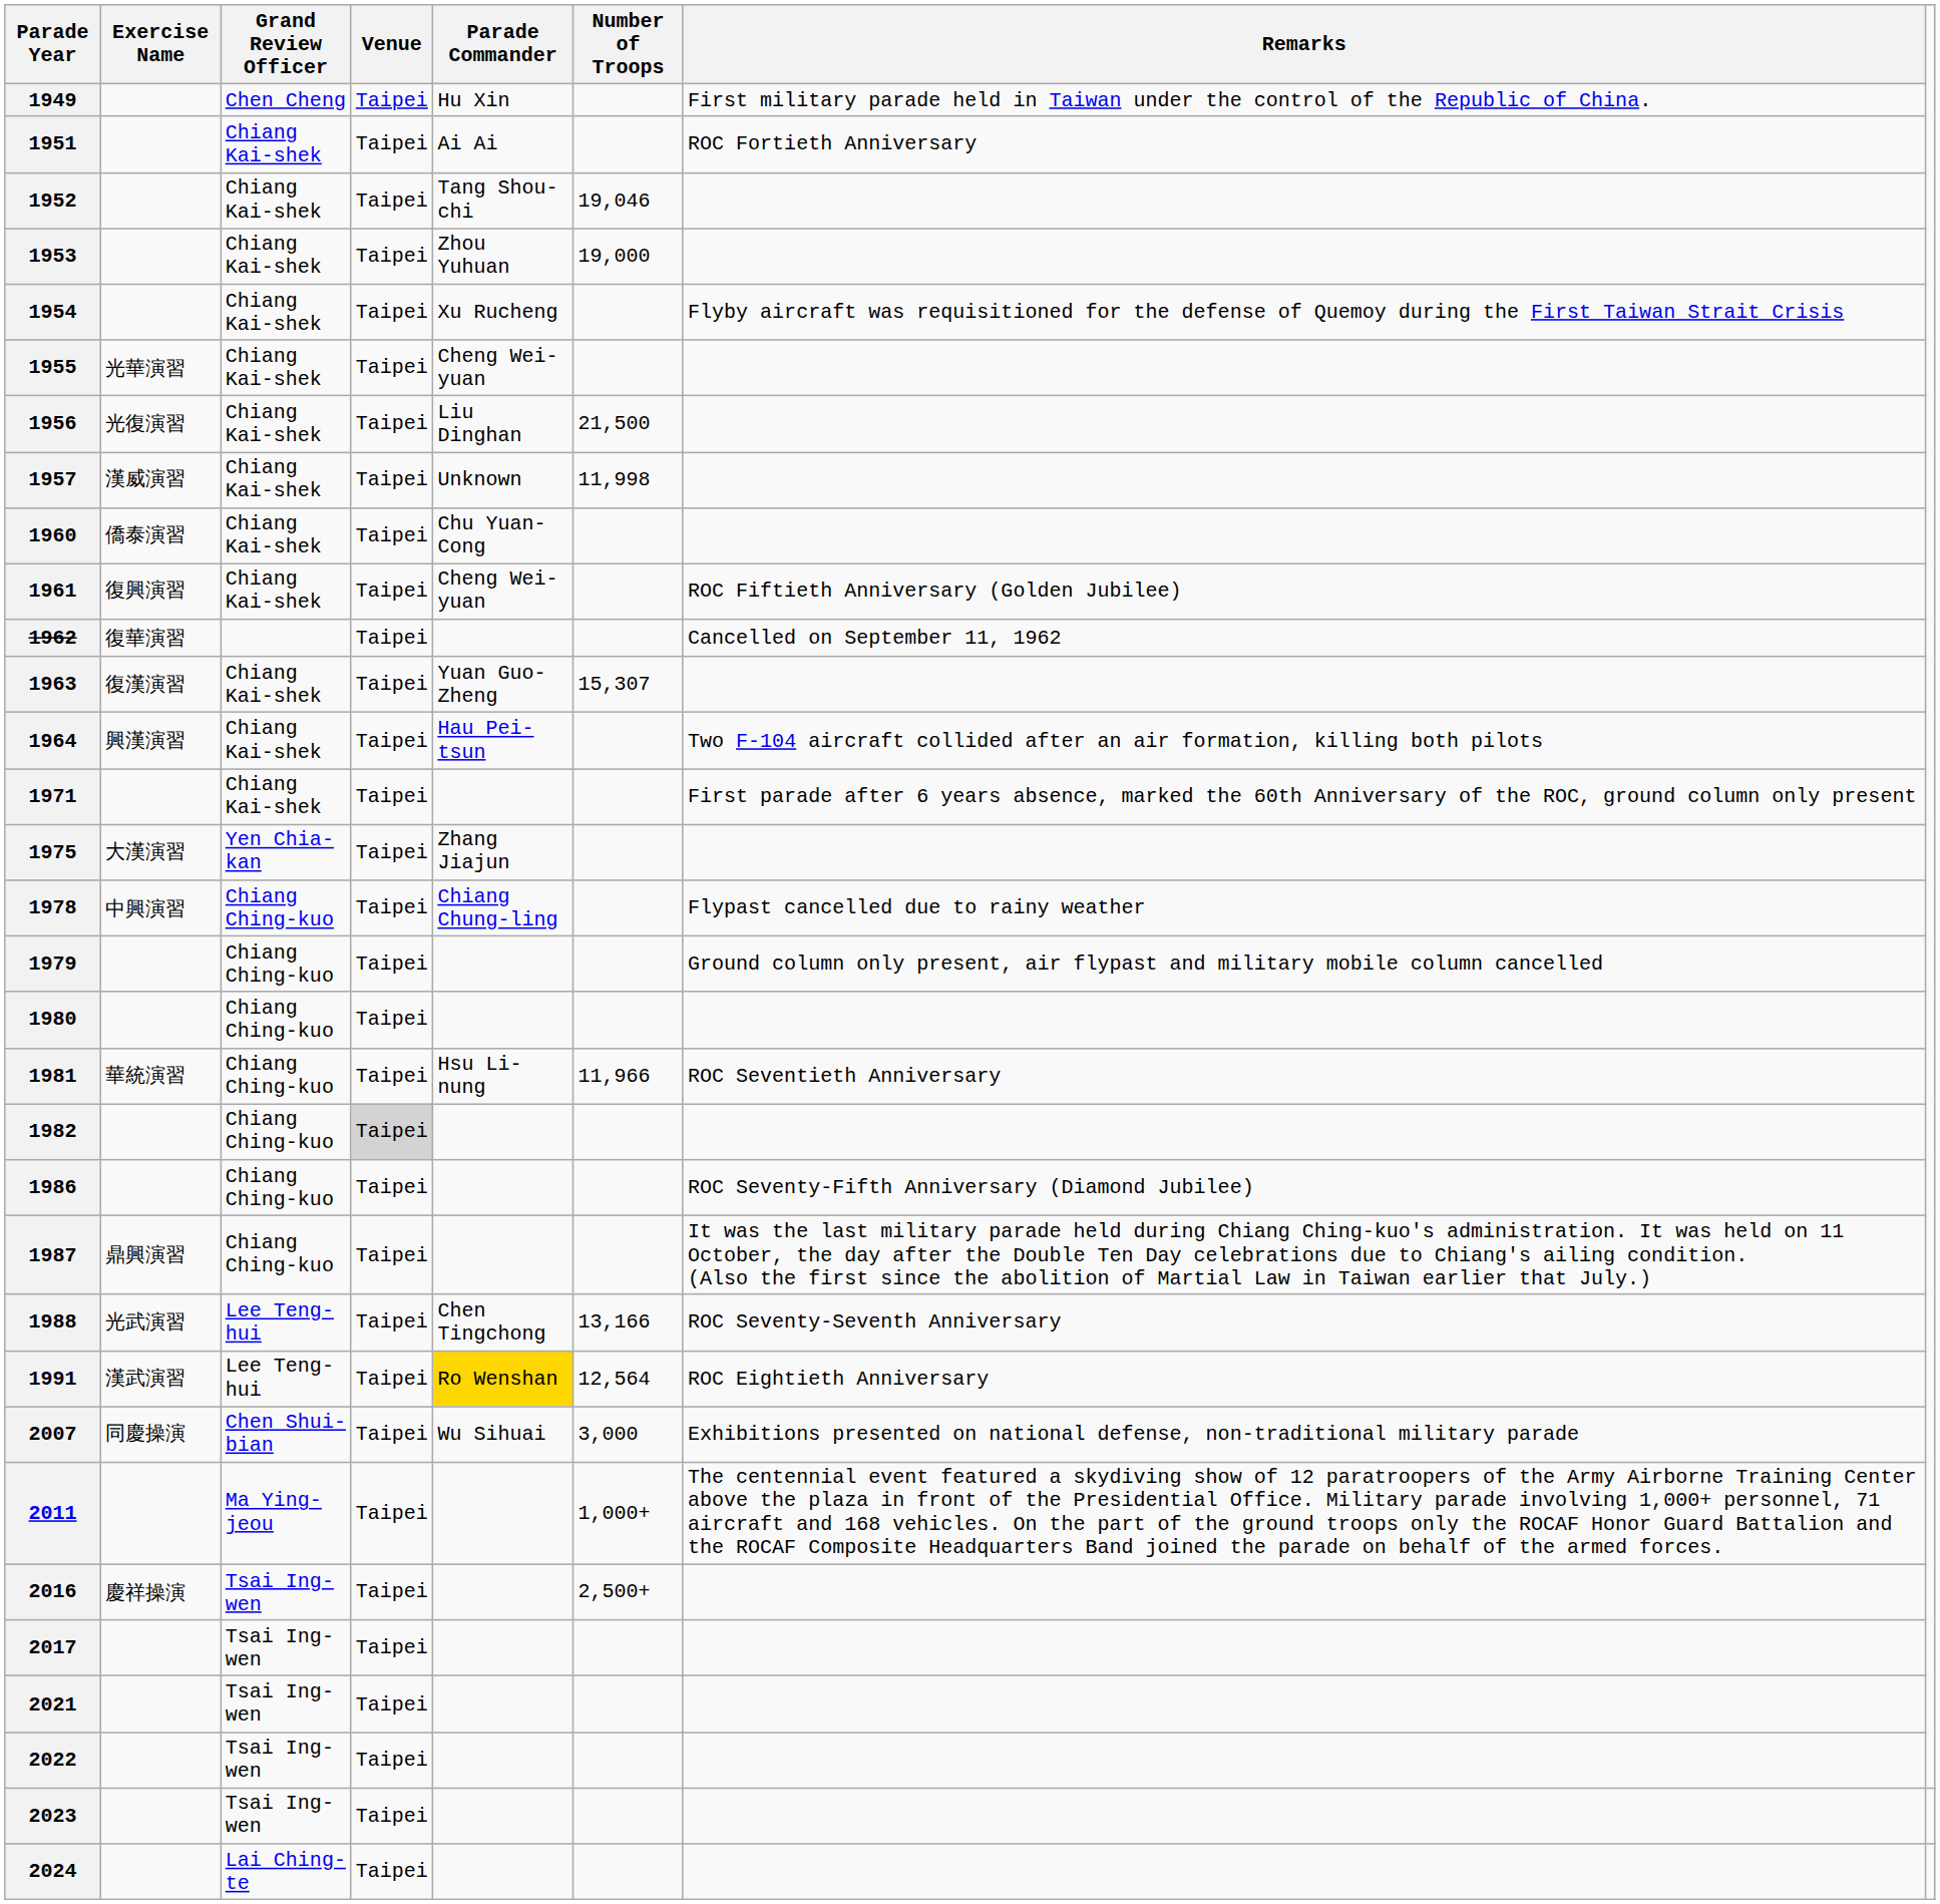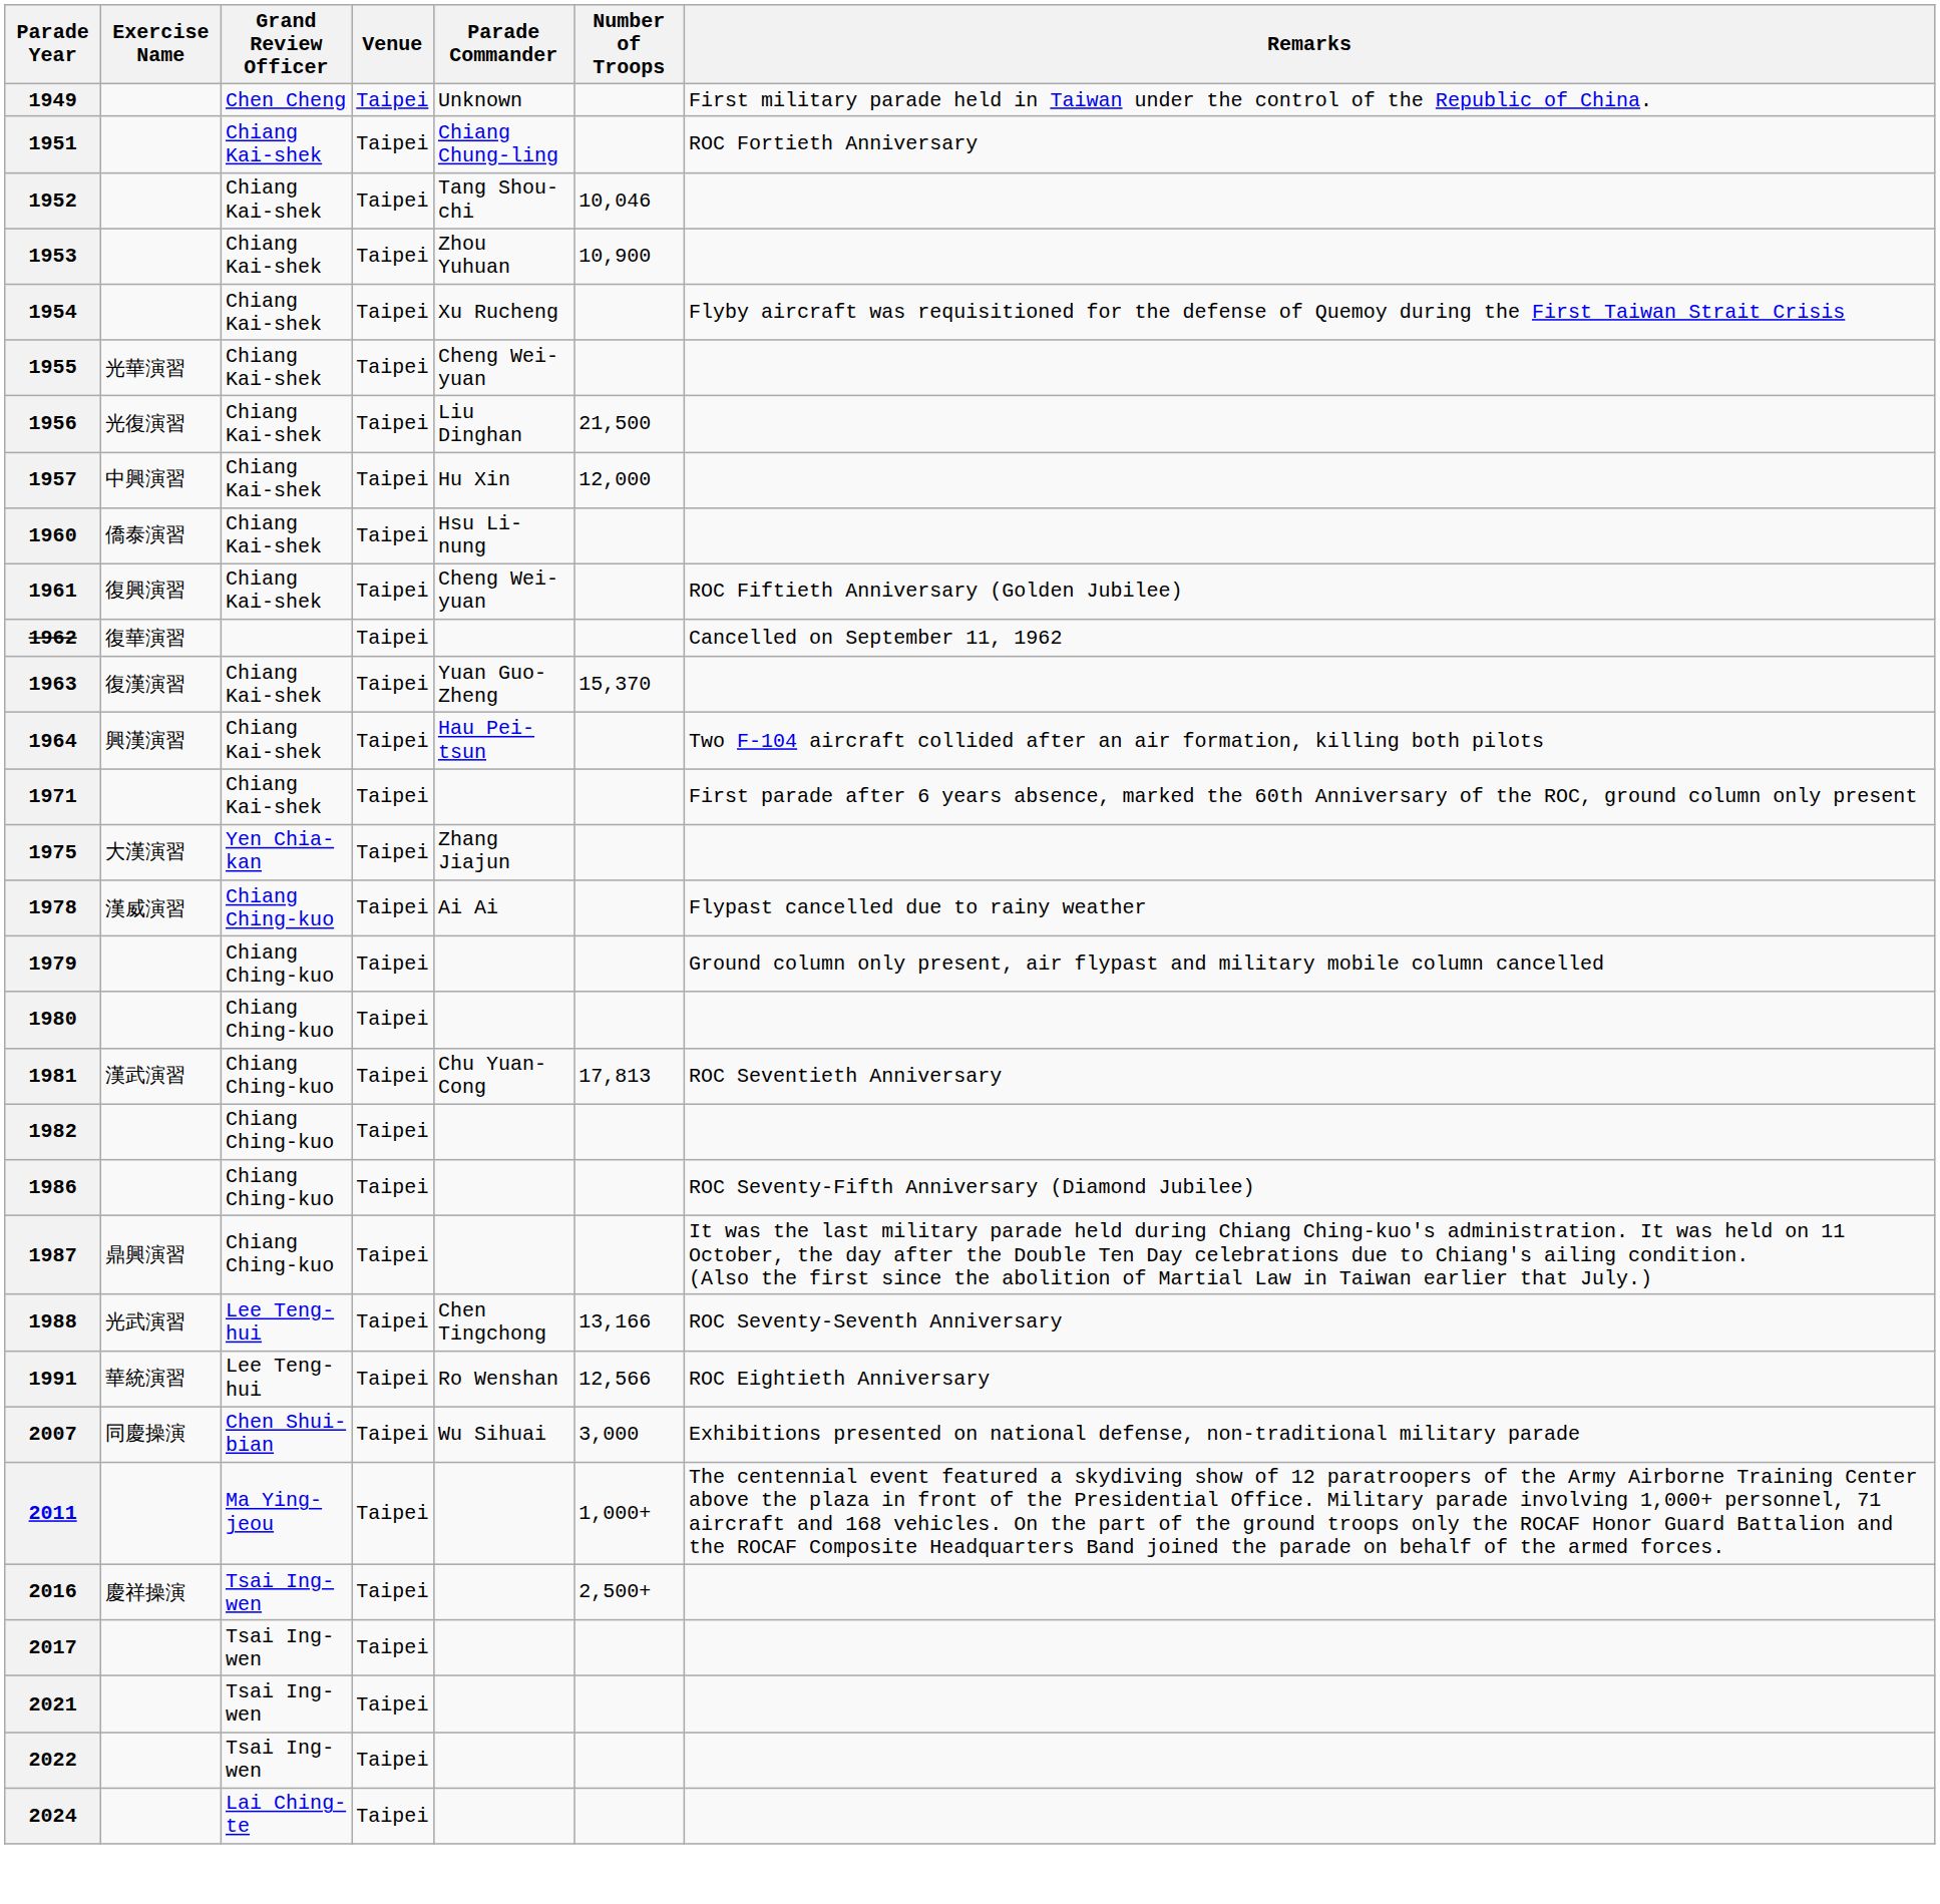1949 | Parade Commander: Hu Xin -> Unknown
1951 | Parade Commander: Ai Ai -> Chiang Chung-ling
1952 | Number of Troops: 19,046 -> 10,046
1953 | Number of Troops: 19,000 -> 10,900
1957 | Exercise Name: 漢威演習 -> 中興演習
1957 | Parade Commander: Unknown -> Hu Xin
1957 | Number of Troops: 11,998 -> 12,000
1960 | Parade Commander: Chu Yuan-Cong -> Hsu Li-nung
1963 | Number of Troops: 15,307 -> 15,370
1978 | Exercise Name: 中興演習 -> 漢威演習
1978 | Parade Commander: Chiang Chung-ling -> Ai Ai
1981 | Exercise Name: 華統演習 -> 漢武演習
1981 | Parade Commander: Hsu Li-nung -> Chu Yuan-Cong
1981 | Number of Troops: 11,966 -> 17,813
1982 | Venue: lightgrey background -> no background
1991 | Exercise Name: 漢武演習 -> 華統演習
1991 | Parade Commander: gold background -> no background
1991 | Number of Troops: 12,564 -> 12,566
- row: 2023 | Tsai Ing-wen | Taipei
